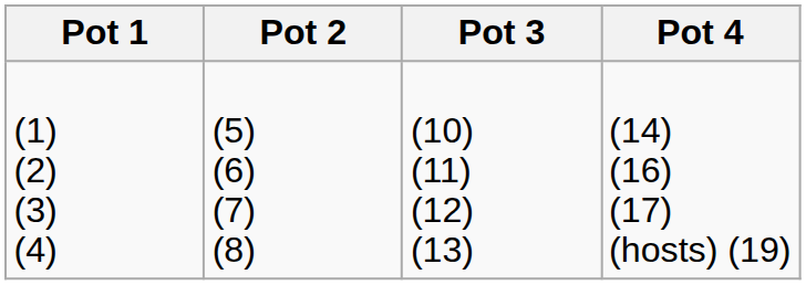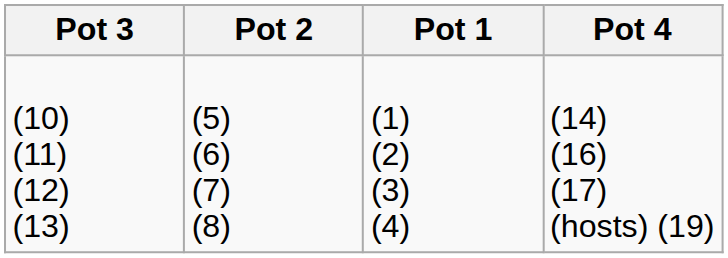columns swapped: Pot 1 <-> Pot 3
